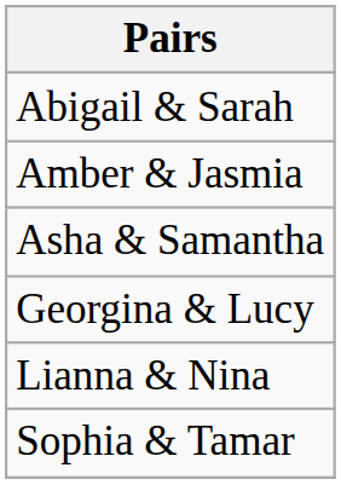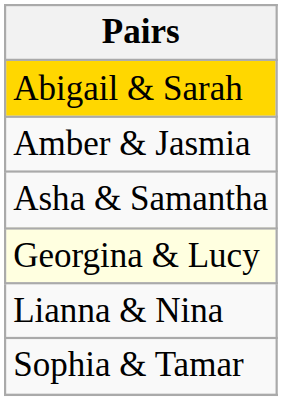row 2 | column 1: no background -> gold background
row 5 | column 1: no background -> lightyellow background
